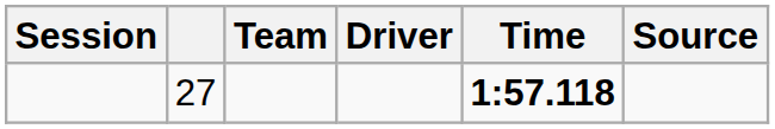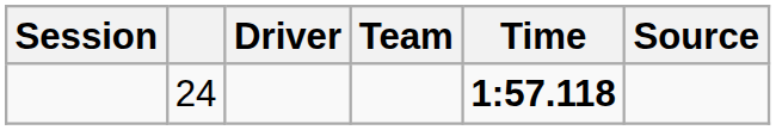columns swapped: Driver <-> Team
row 2 | column 2: 27 -> 24
